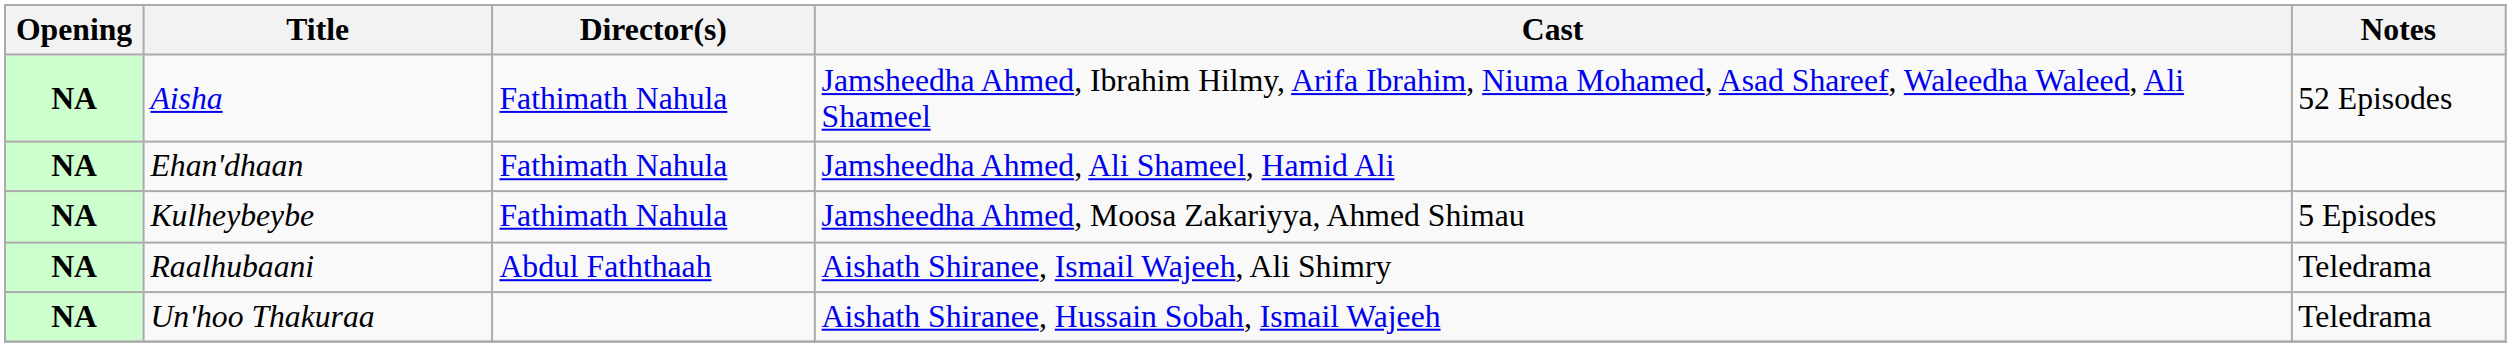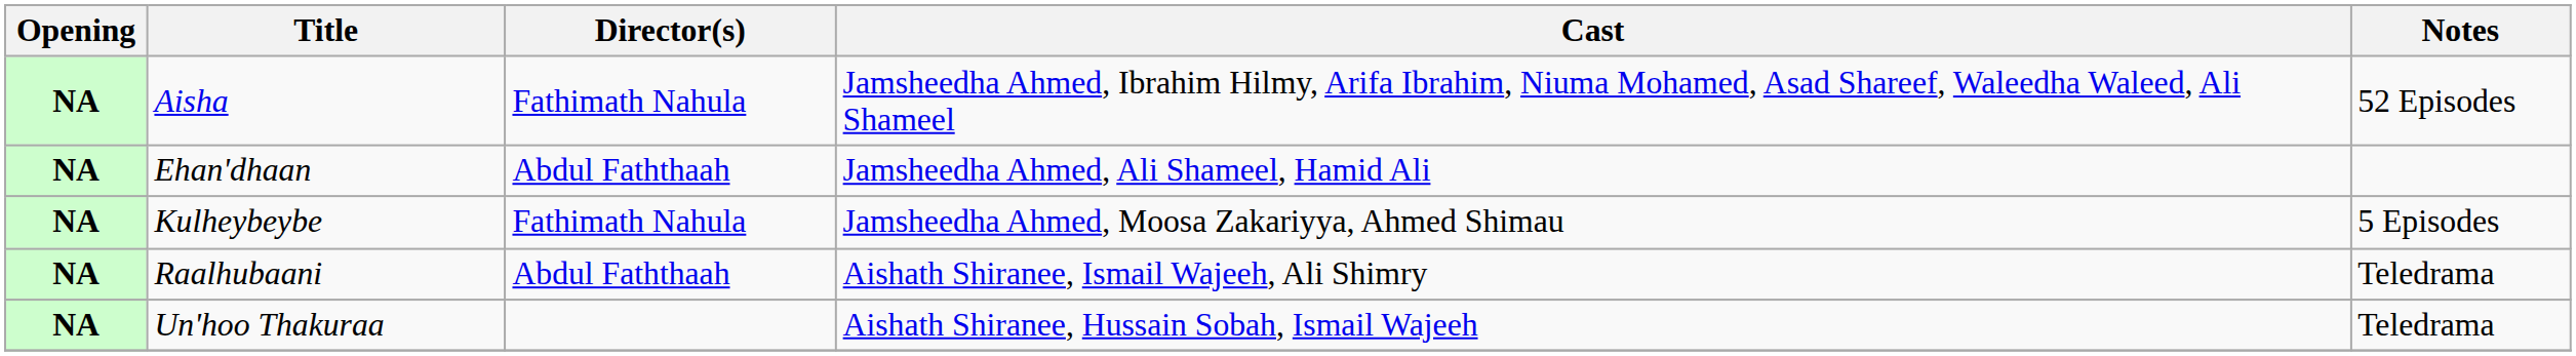Ehan'dhaan | Director(s): Fathimath Nahula -> Abdul Faththaah
